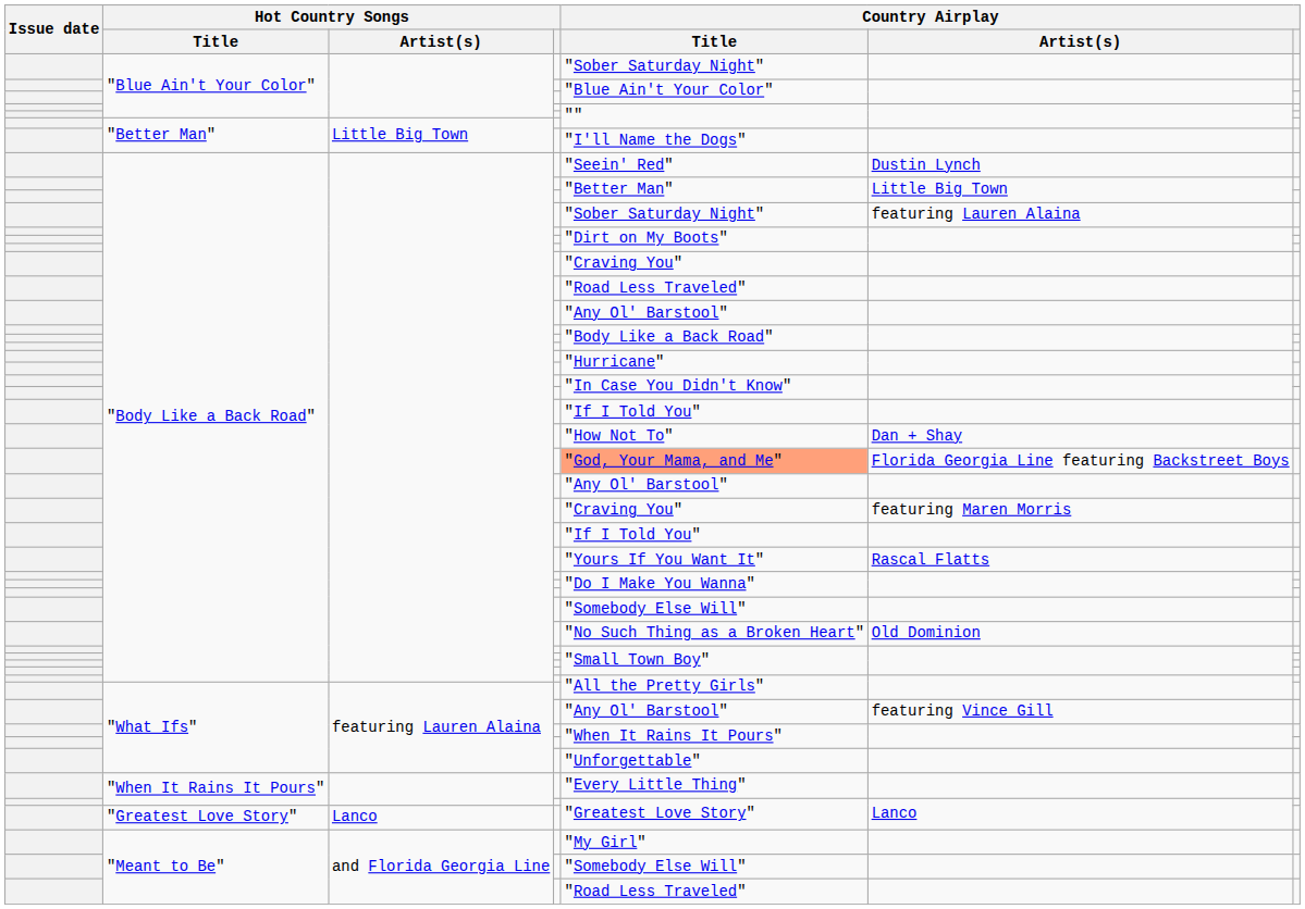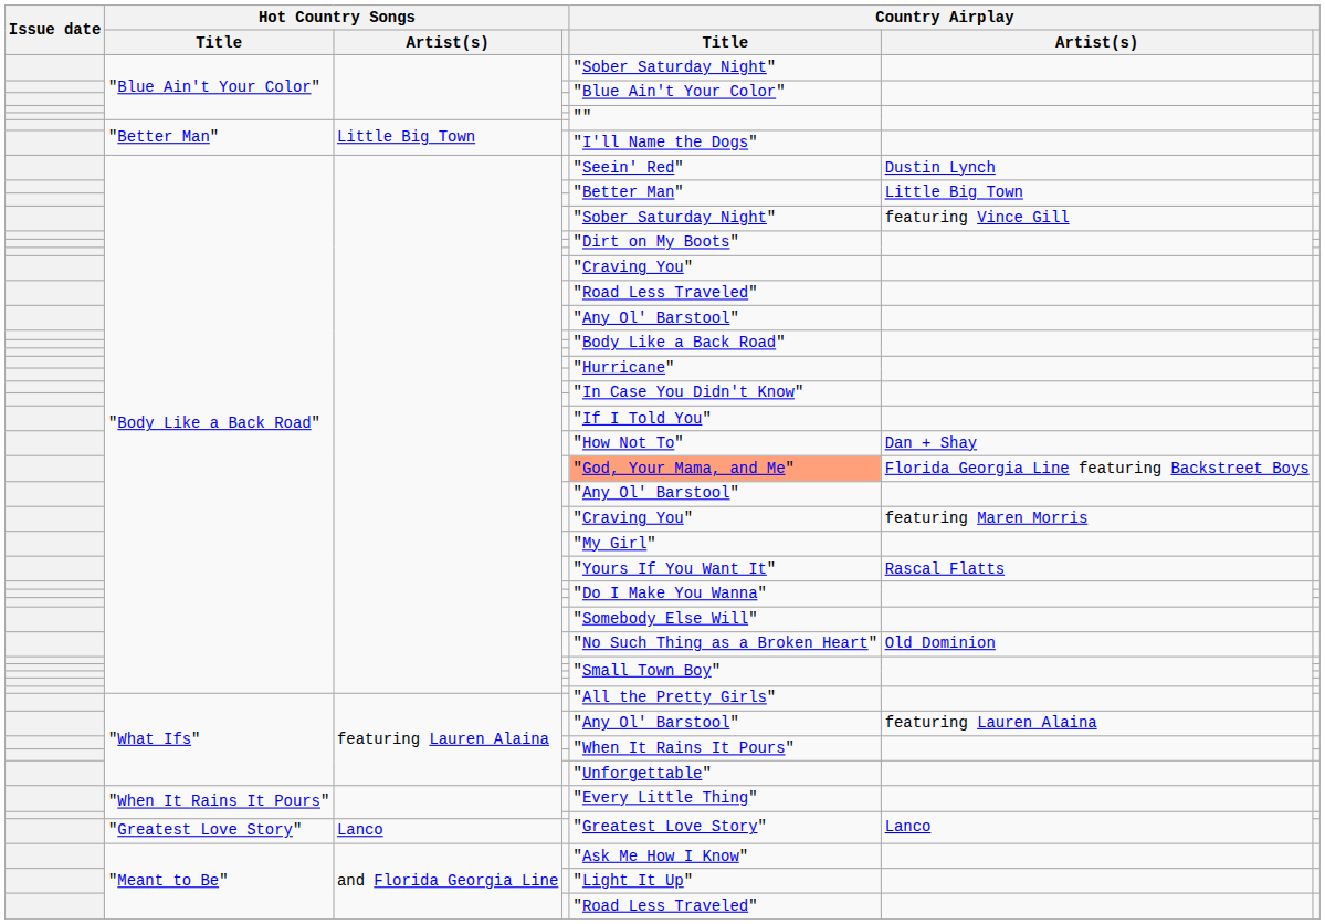row 13 | Country Airplay / Artist(s): featuring Lauren Alaina -> featuring Vince Gill
row 32 | Country Airplay / Title: "If I Told You" -> "My Girl"
row 45 | Country Airplay / Artist(s): featuring Vince Gill -> featuring Lauren Alaina
row 52 | Country Airplay / Title: "My Girl" -> "Ask Me How I Know"
row 53 | Country Airplay / Title: "Somebody Else Will" -> "Light It Up"
